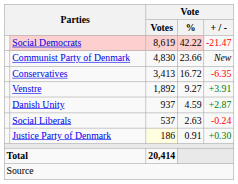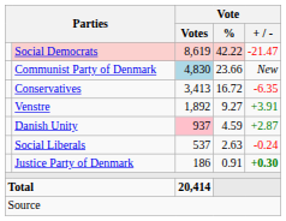Communist Party of Denmark | Vote / Votes: no background -> lightblue background
Danish Unity | Vote / Votes: no background -> pink background
Justice Party of Denmark | Vote / Votes: lightyellow background -> no background
Justice Party of Denmark | Vote / + / -: normal -> bold
